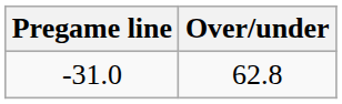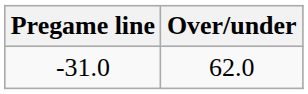-31.0 | Over/under: 62.8 -> 62.0
